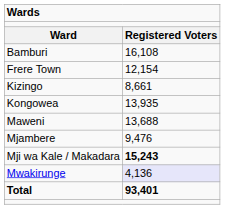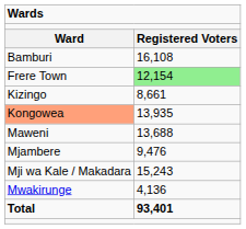row 5 | column 2: no background -> lightgreen background
row 7 | column 1: no background -> lightsalmon background
row 10 | column 2: bold -> normal
row 11 | column 2: lavender background -> no background
